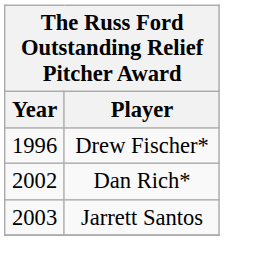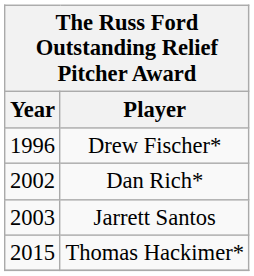+ row: 2015 | Thomas Hackimer*
